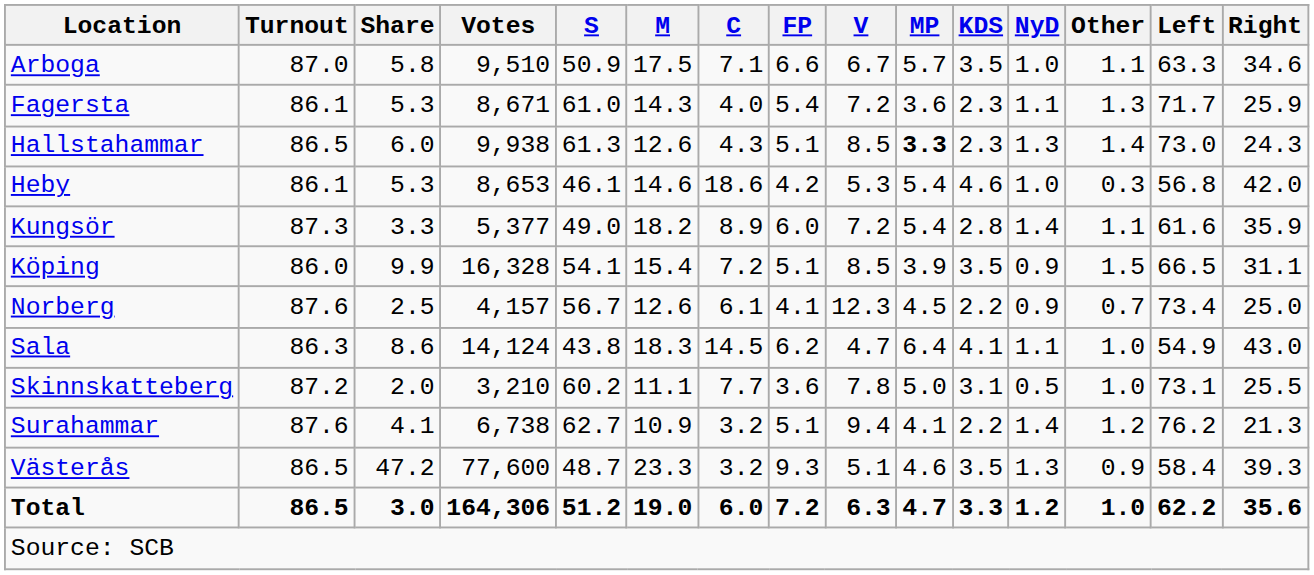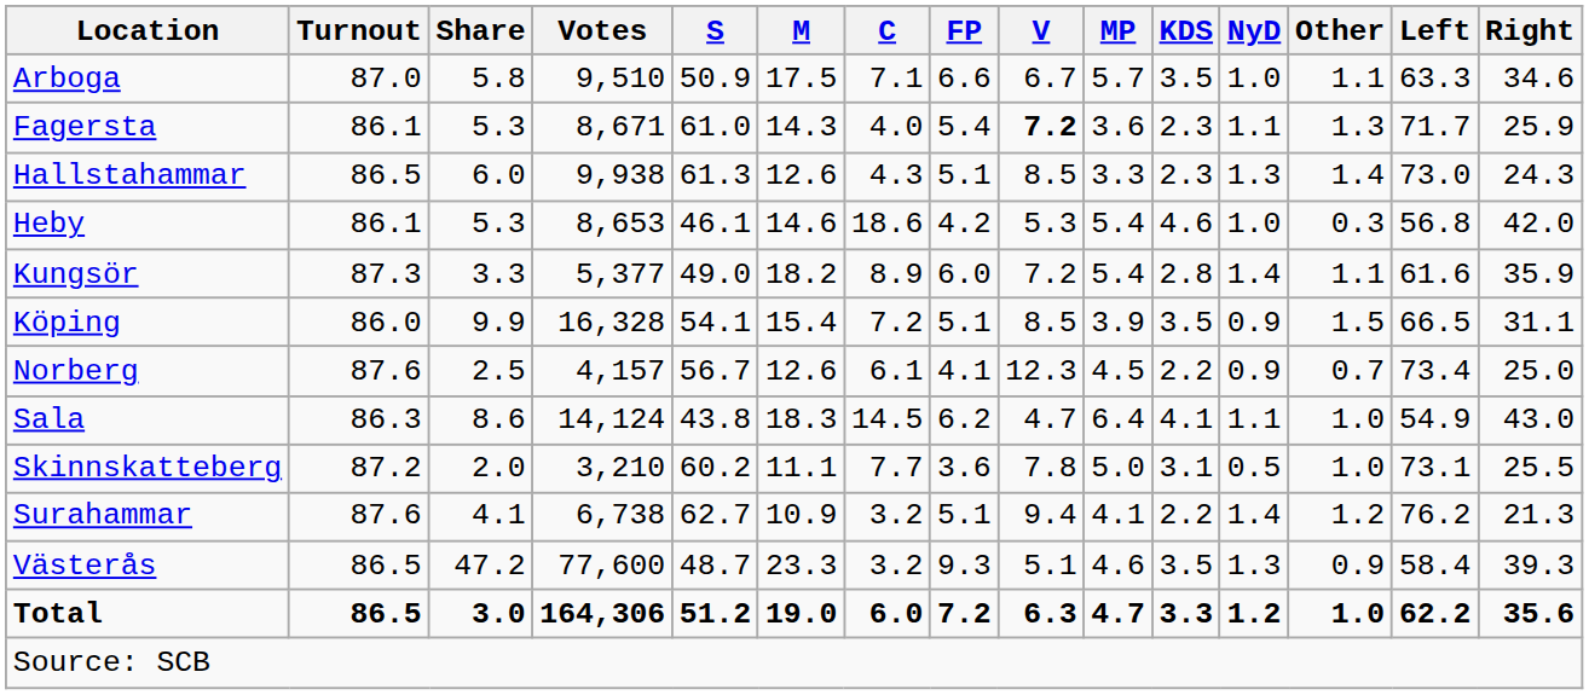Fagersta | V: normal -> bold
Hallstahammar | MP: bold -> normal
